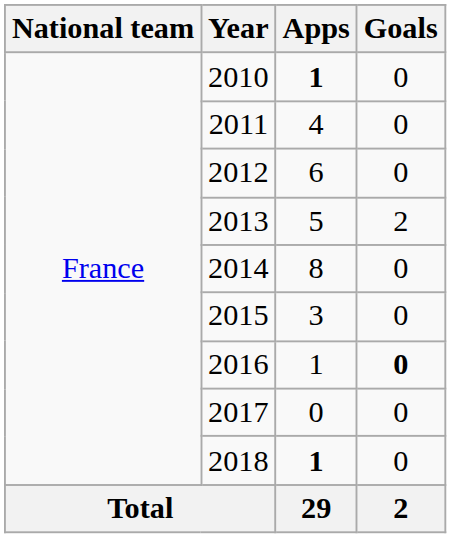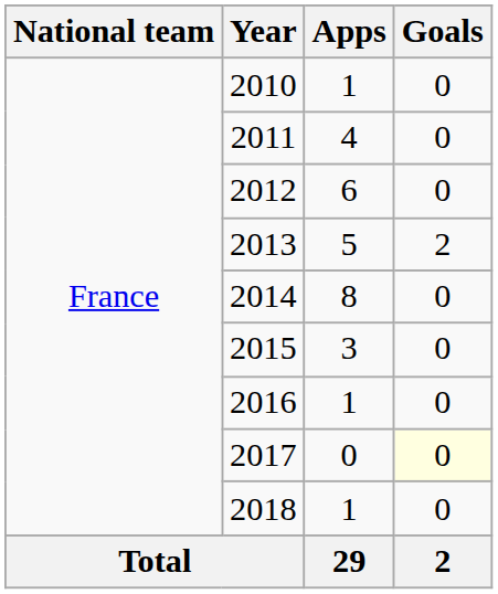2010 | Apps: bold -> normal
2016 | Goals: bold -> normal
2017 | Goals: no background -> lightyellow background
2018 | Apps: bold -> normal
